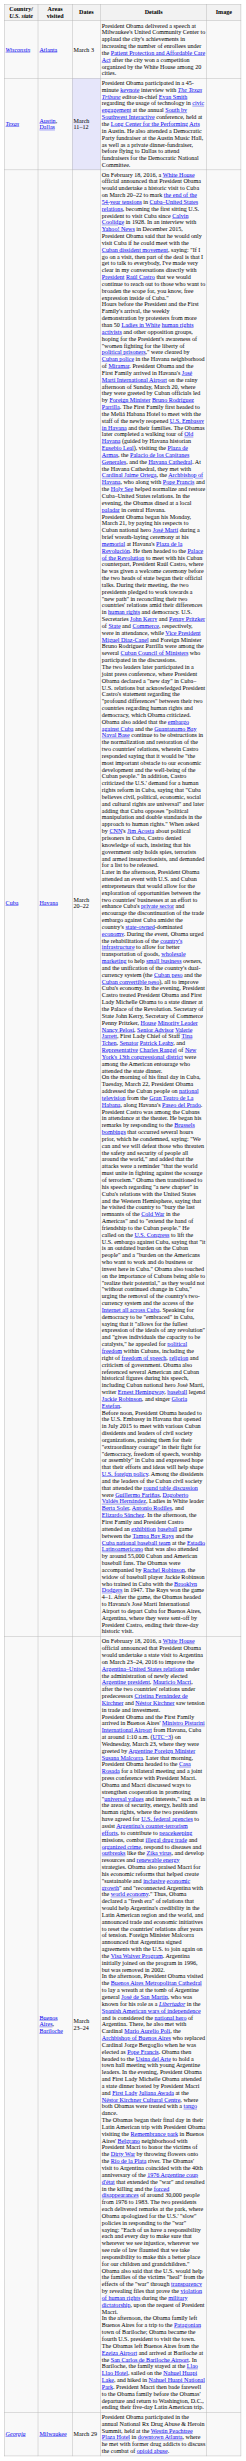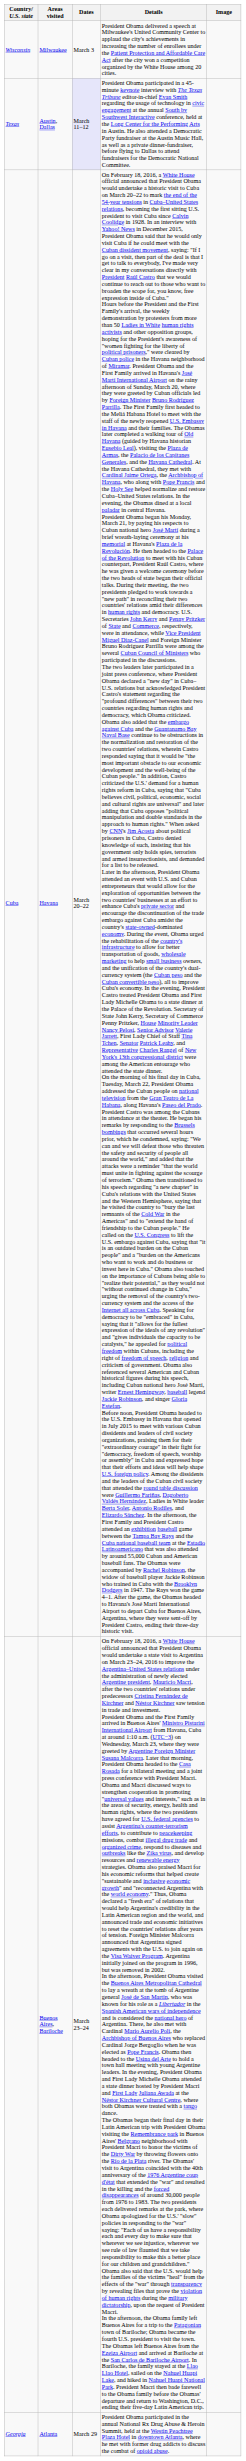Wisconsin | Areas visited: Atlanta -> Milwaukee
Georgia | Areas visited: Milwaukee -> Atlanta
